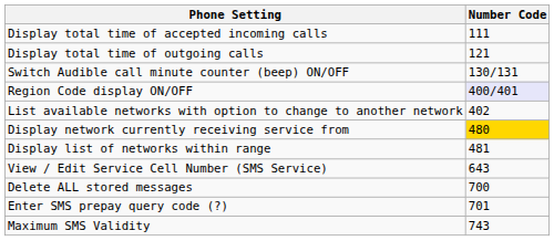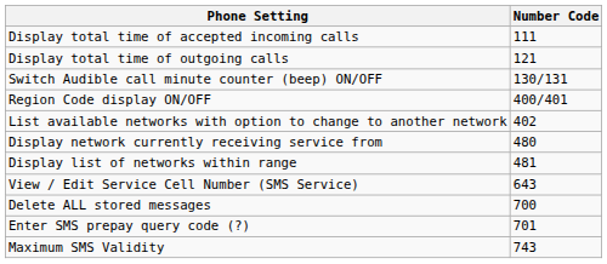Region Code display ON/OFF | Number Code: lavender background -> no background
Display network currently receiving service from | Number Code: gold background -> no background
